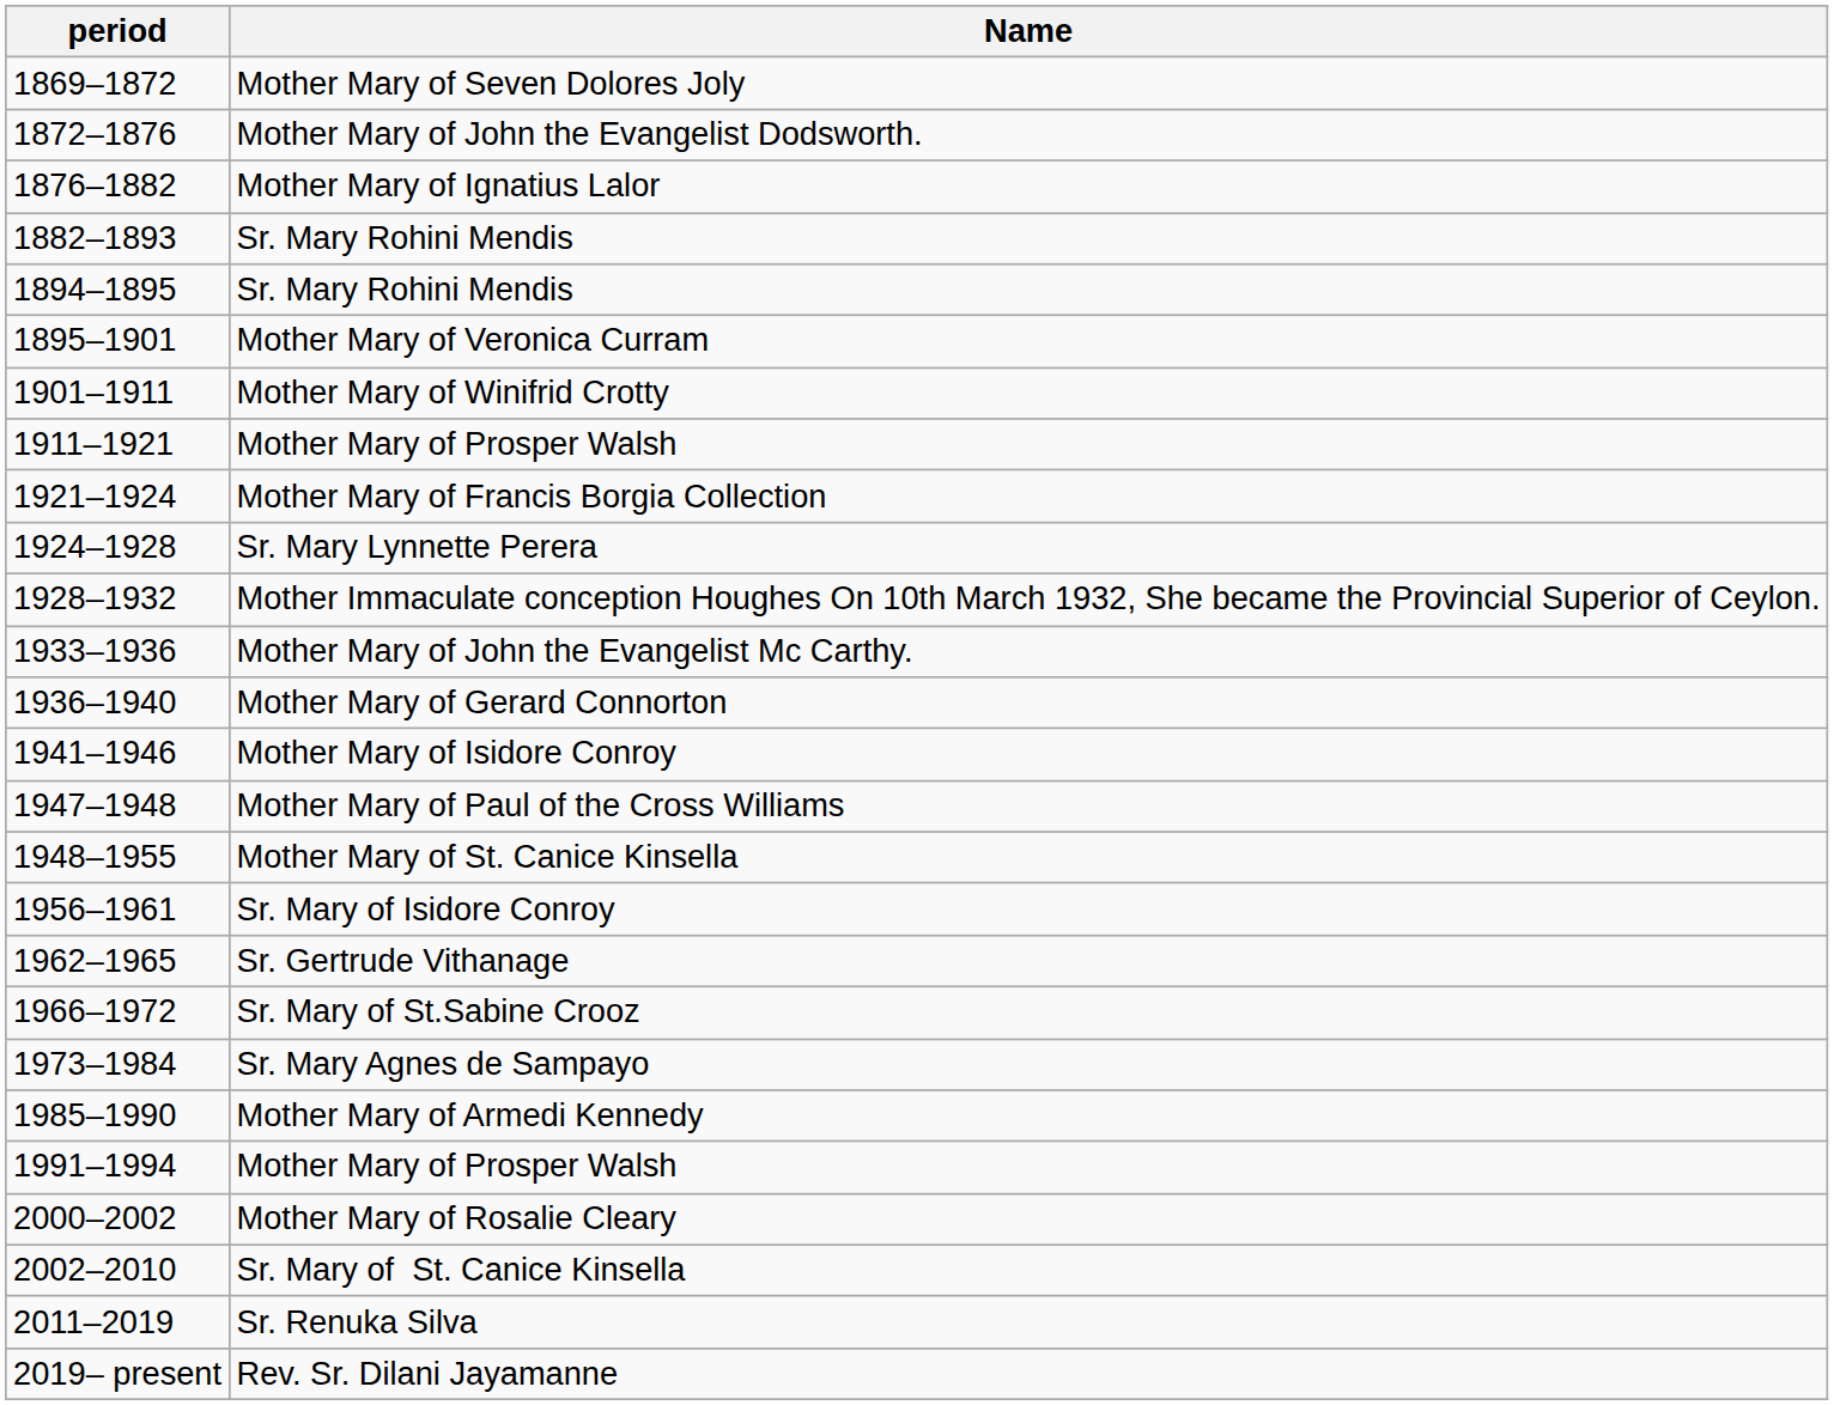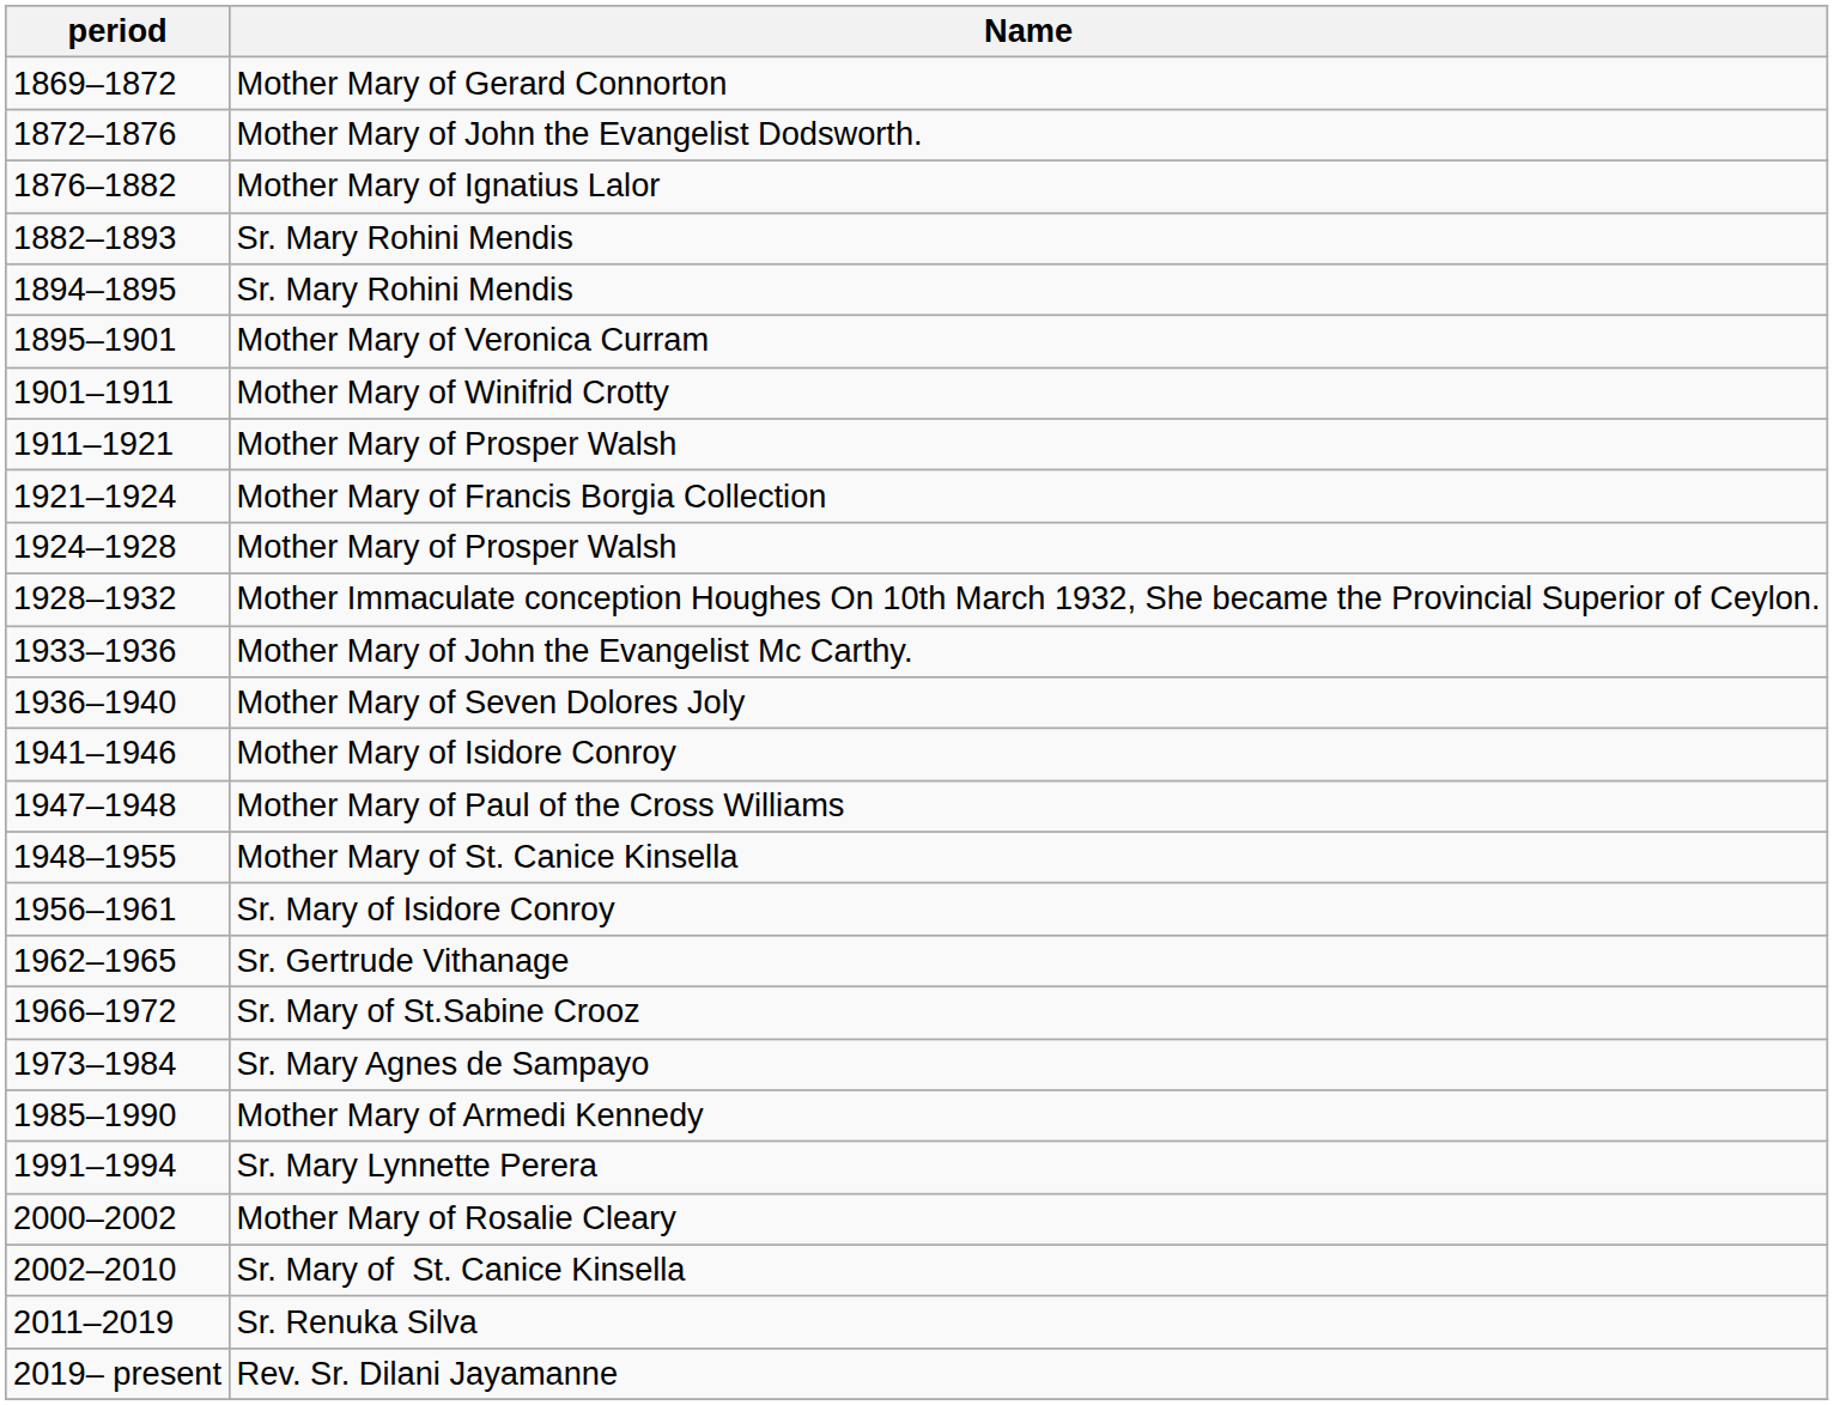row 2 | Name: Mother Mary of Seven Dolores Joly -> Mother Mary of Gerard Connorton
row 11 | Name: Sr. Mary Lynnette Perera -> Mother Mary of Prosper Walsh
row 14 | Name: Mother Mary of Gerard Connorton -> Mother Mary of Seven Dolores Joly
row 23 | Name: Mother Mary of Prosper Walsh -> Sr. Mary Lynnette Perera
